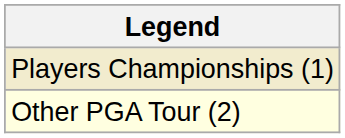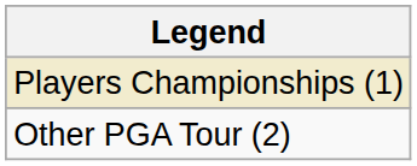row 3 | column 1: lightyellow background -> no background
